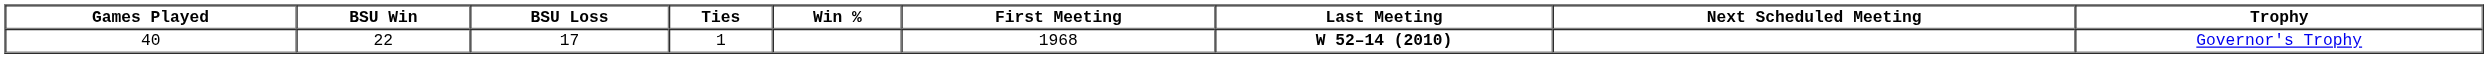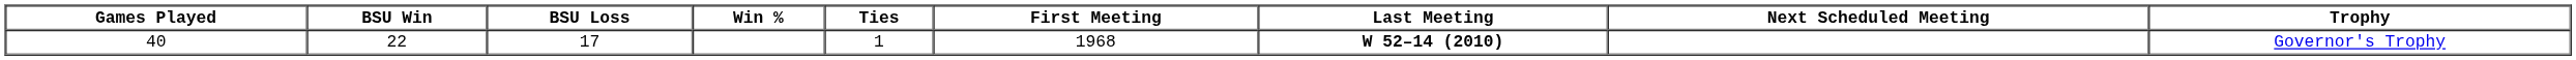columns swapped: Ties <-> Win %
